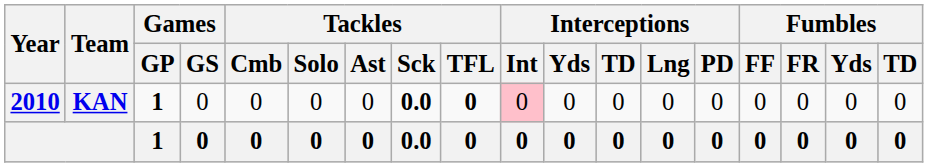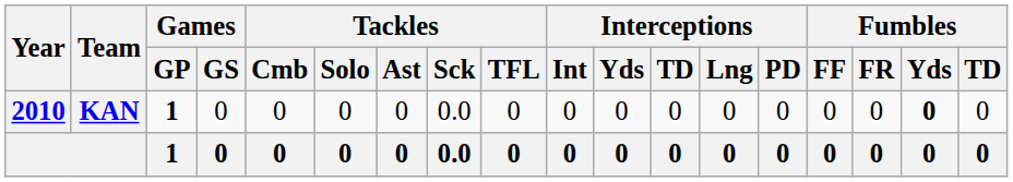KAN | Tackles / Sck: bold -> normal
KAN | Tackles / TFL: bold -> normal
KAN | Interceptions / Int: pink background -> no background
KAN | Fumbles / Yds: normal -> bold
